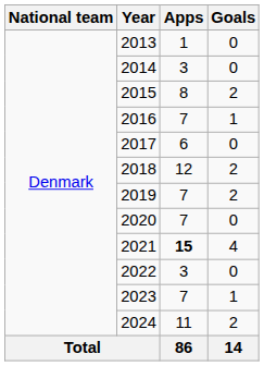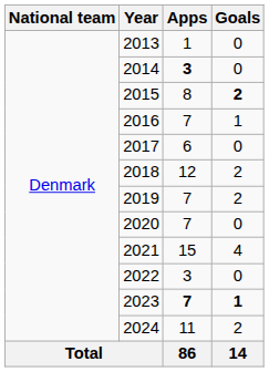2014 | Apps: normal -> bold
2015 | Goals: normal -> bold
2021 | Apps: bold -> normal
2023 | Apps: normal -> bold
2023 | Goals: normal -> bold
